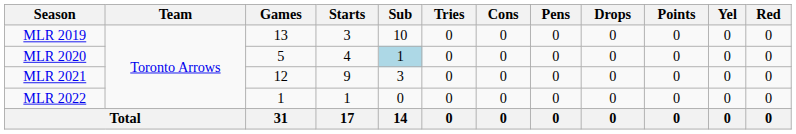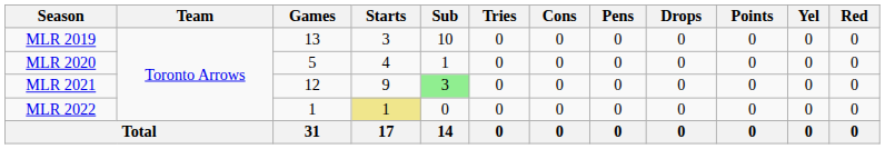MLR 2020 | Sub: lightblue background -> no background
MLR 2021 | Sub: no background -> lightgreen background
MLR 2022 | Starts: no background -> khaki background
